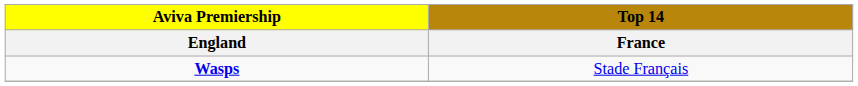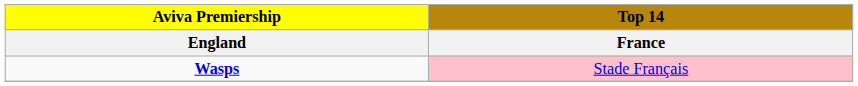Wasps | Top 14 / France: no background -> pink background
